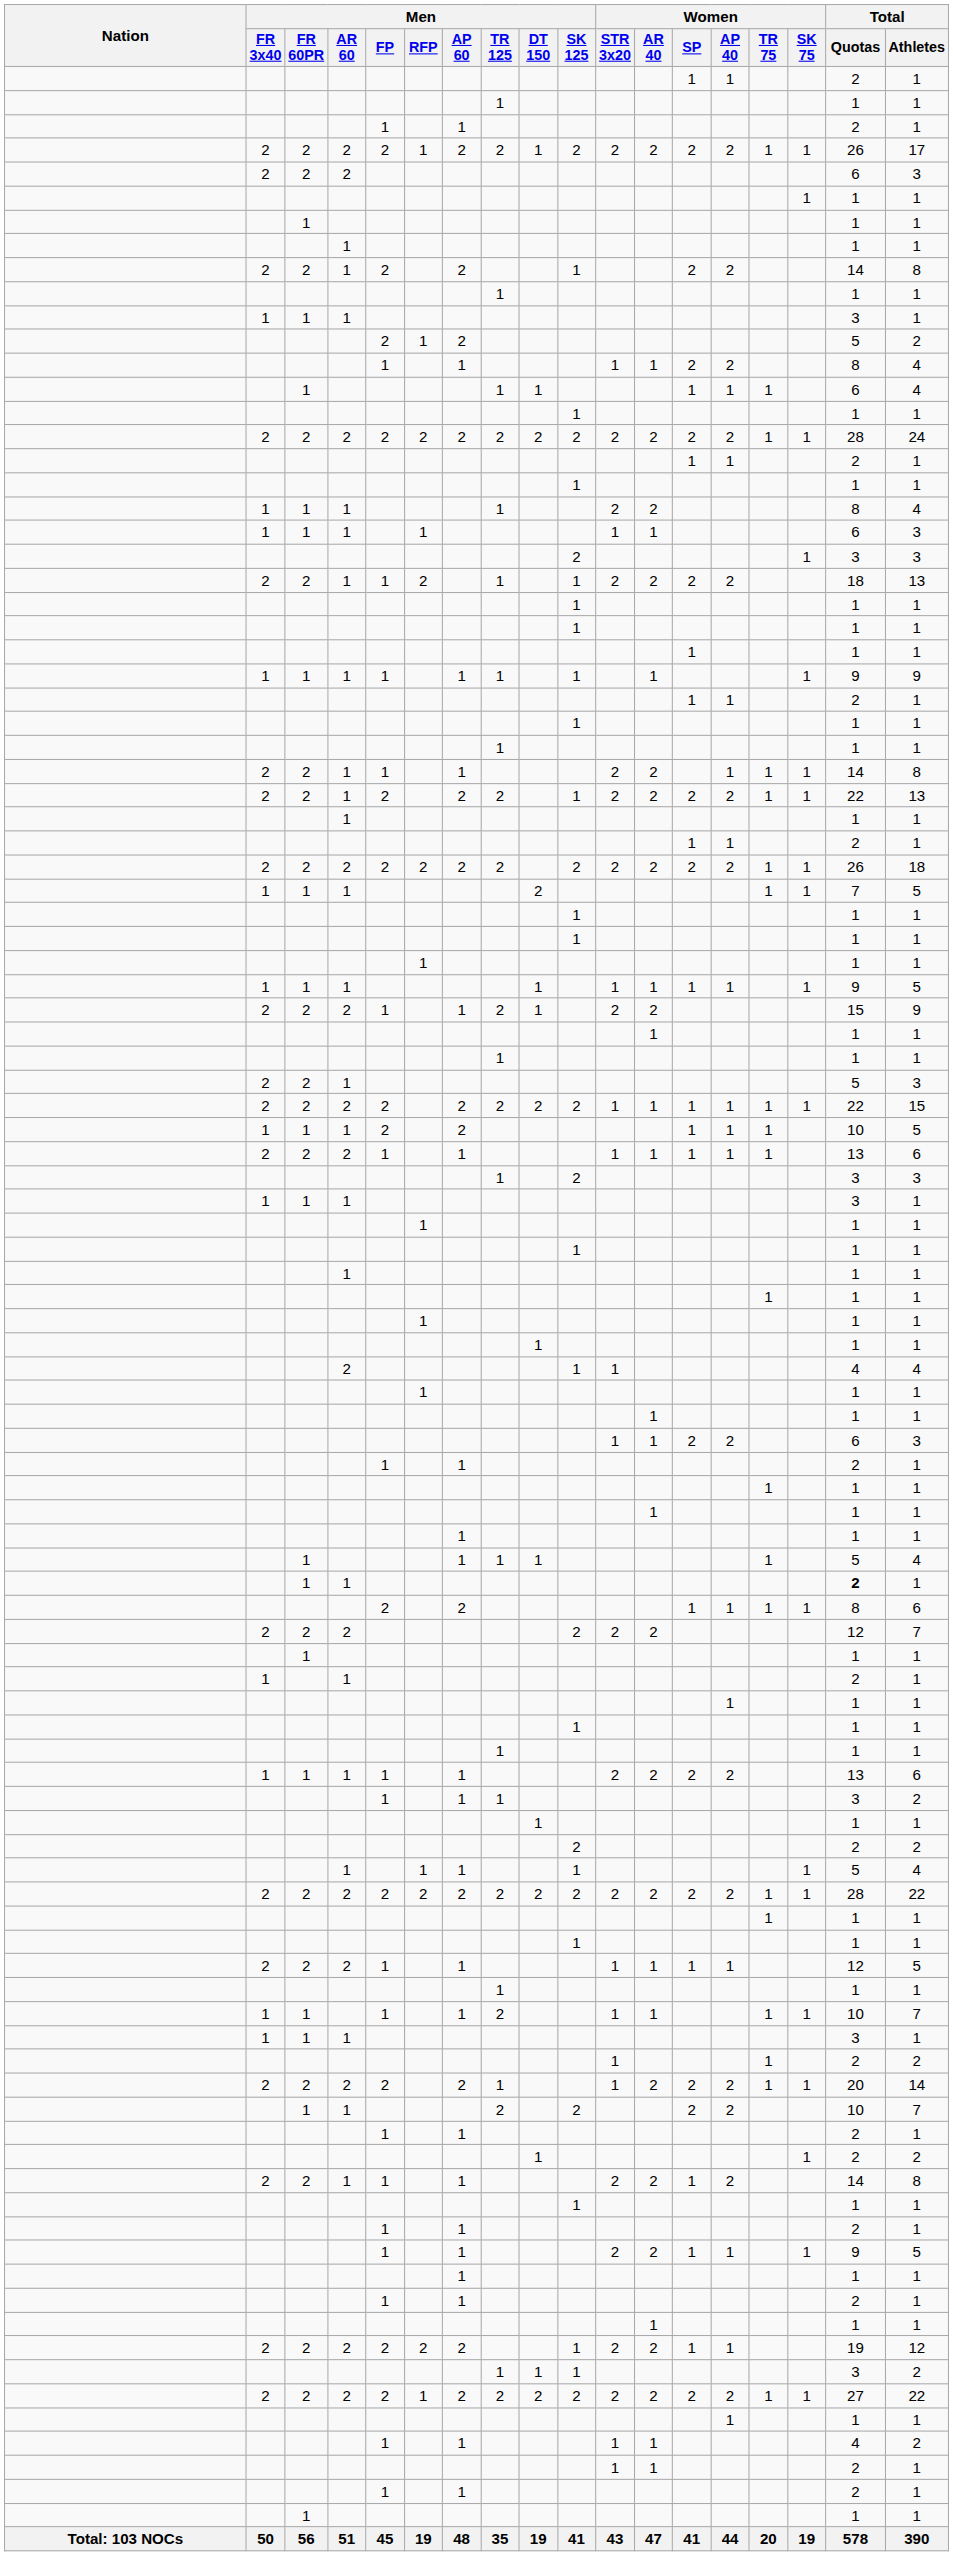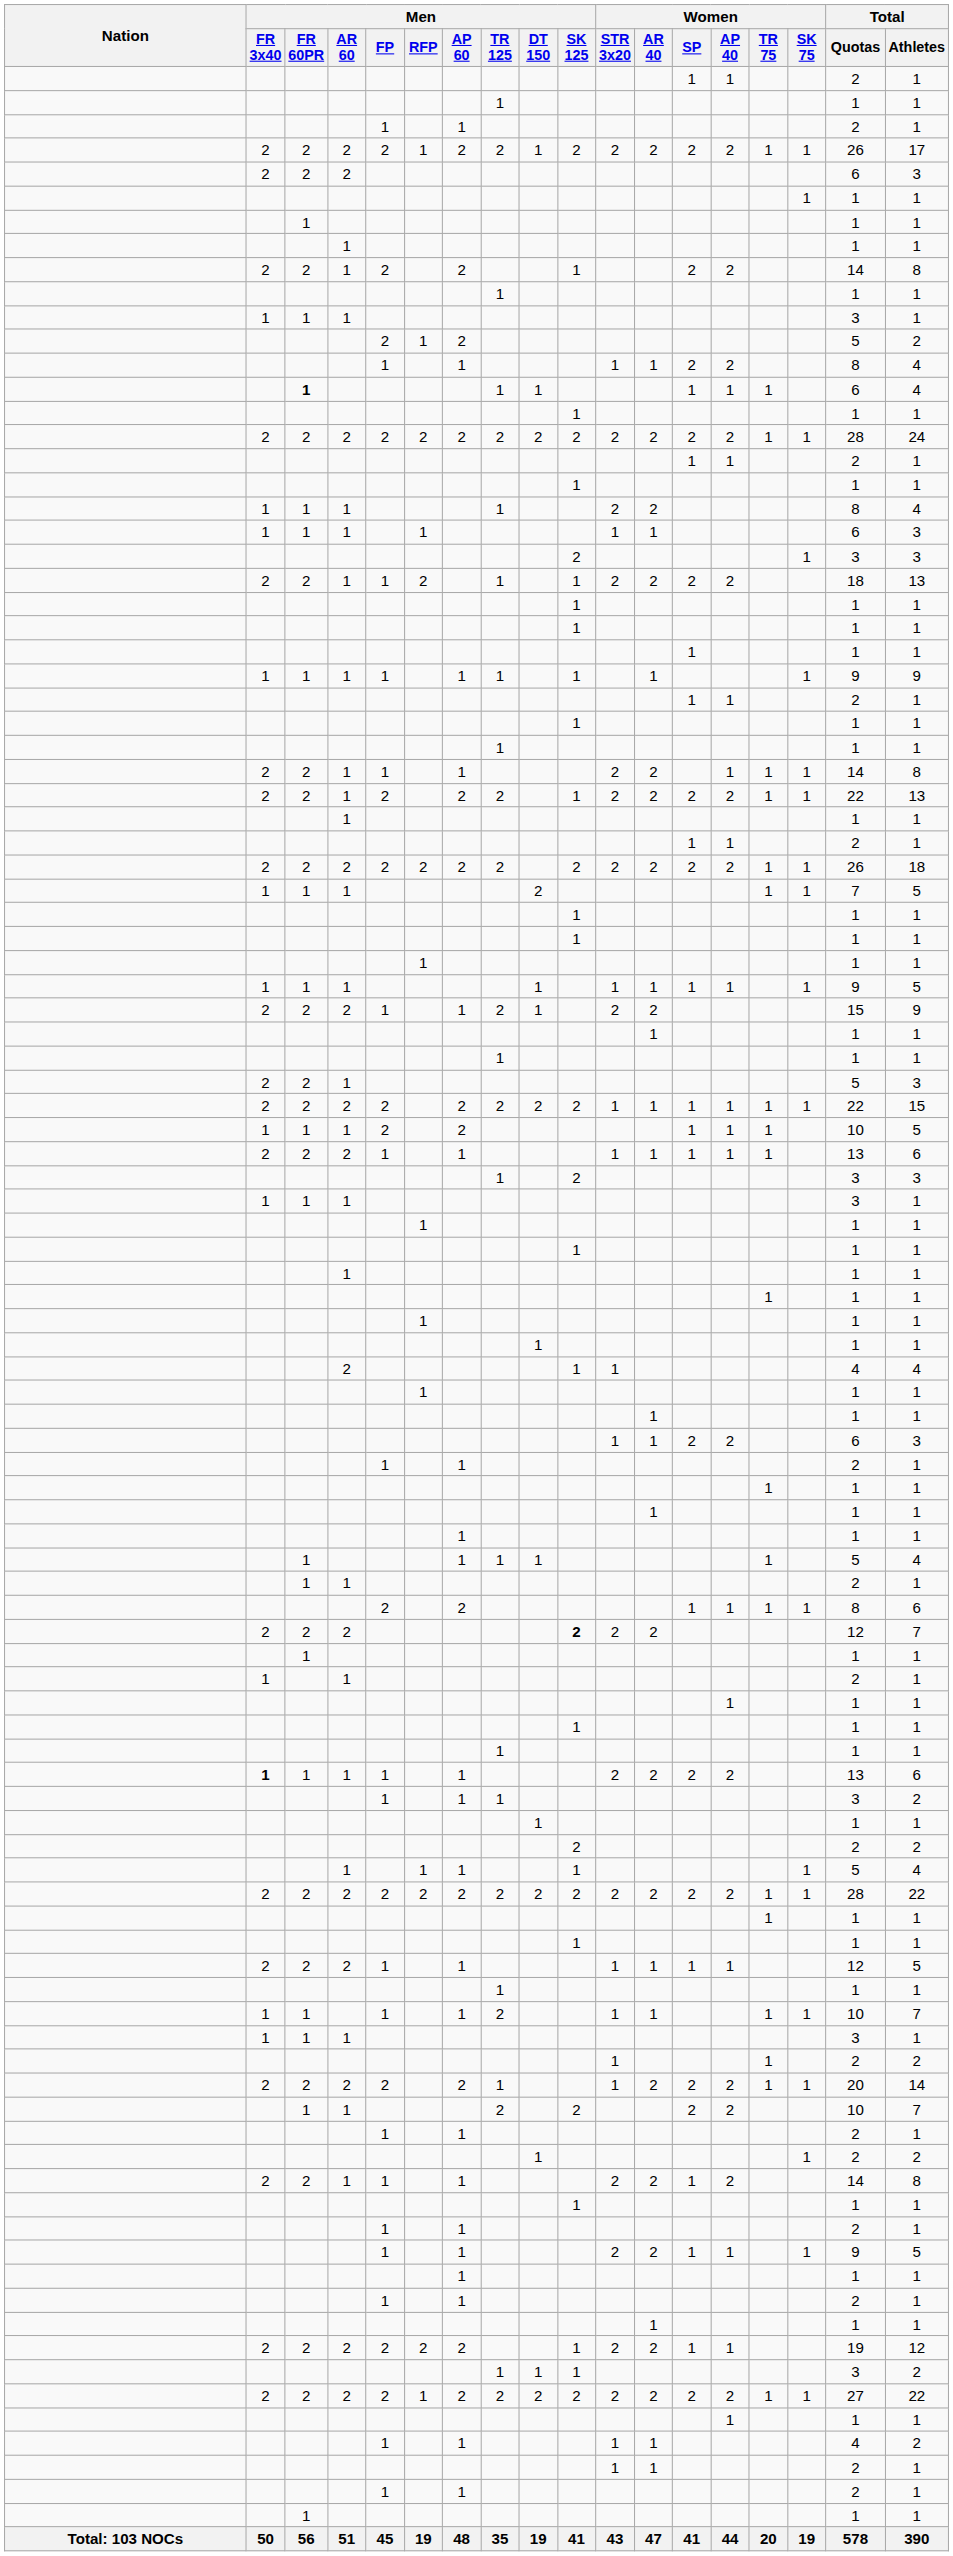row 16 | Men / FR 60PR: normal -> bold
row 66 | Total / Quotas: bold -> normal
row 68 | Men / SK 125: normal -> bold
row 74 | Men / FR 3x40: normal -> bold
